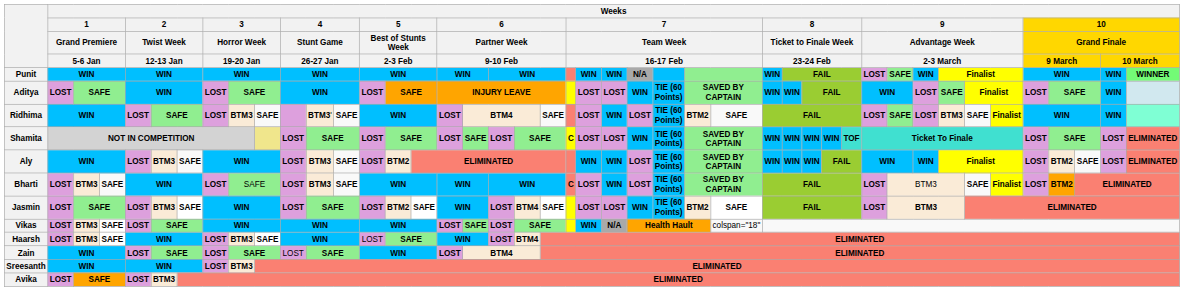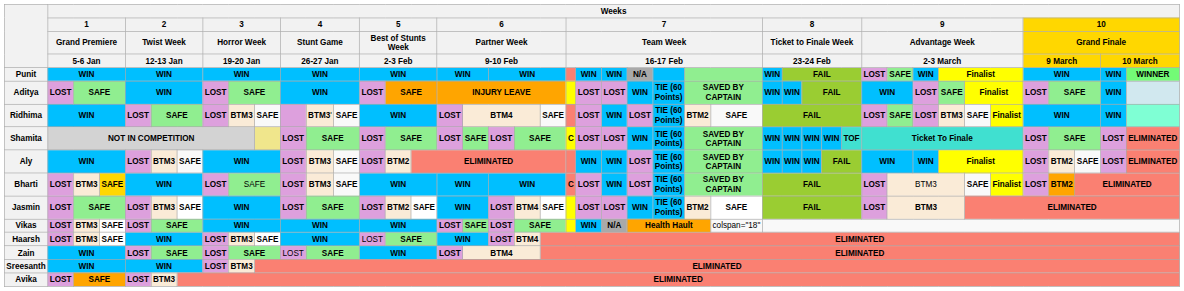Bharti | column 4: no background -> gold background
